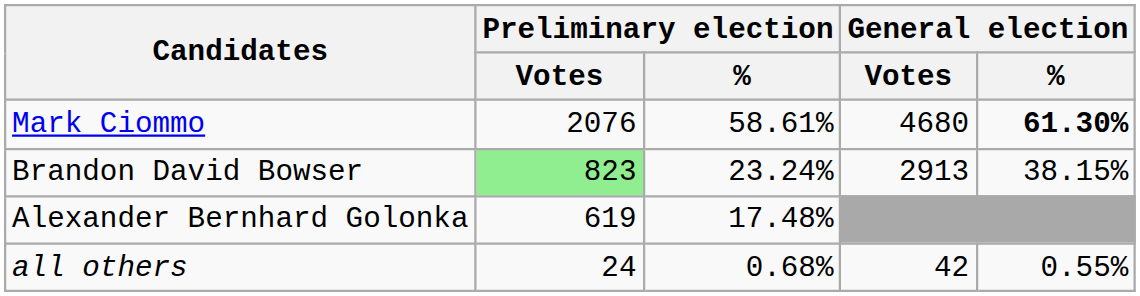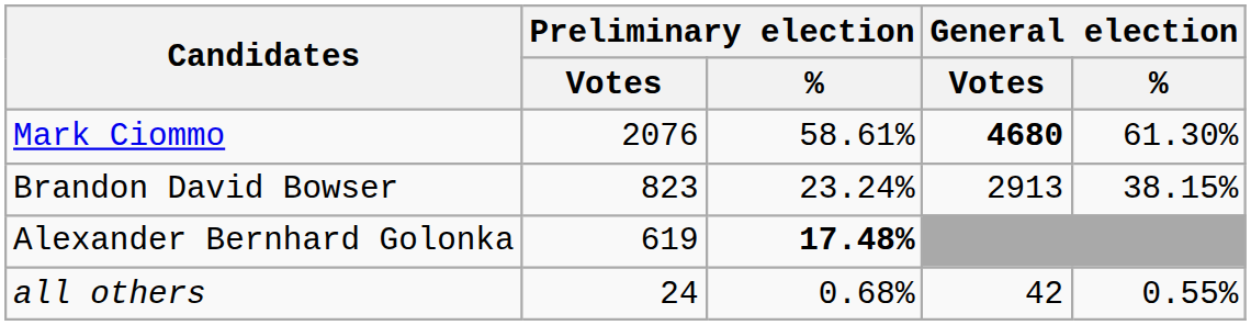Mark Ciommo | General election / Votes: normal -> bold
Mark Ciommo | General election / %: bold -> normal
Brandon David Bowser | Preliminary election / Votes: lightgreen background -> no background
Alexander Bernhard Golonka | Preliminary election / %: normal -> bold
